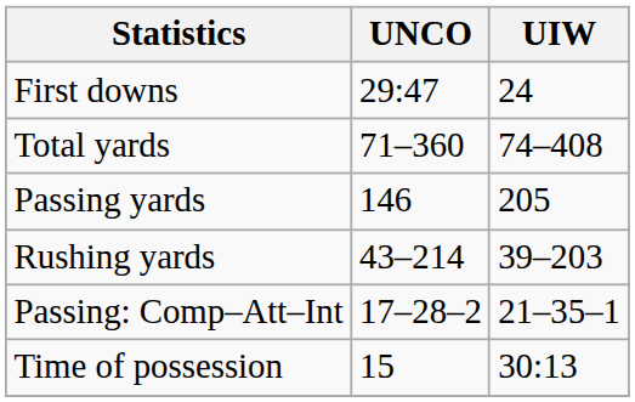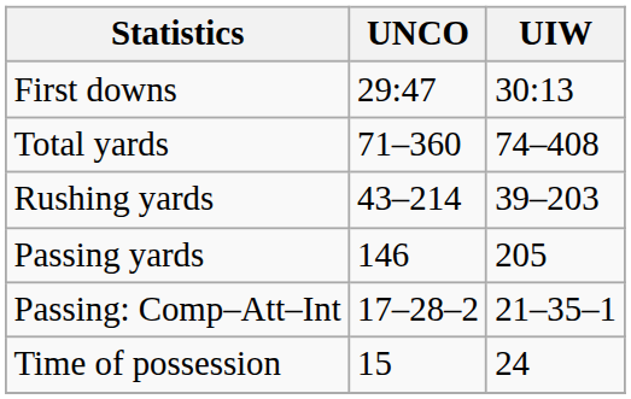First downs | UIW: 24 -> 30:13
rows swapped: Rushing yards <-> Passing yards
Time of possession | UIW: 30:13 -> 24
